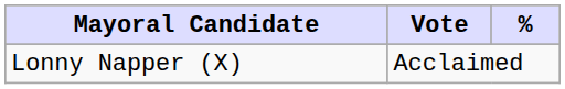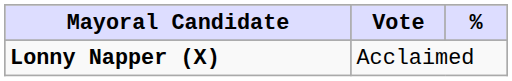Lonny Napper (X) | Mayoral Candidate: normal -> bold
